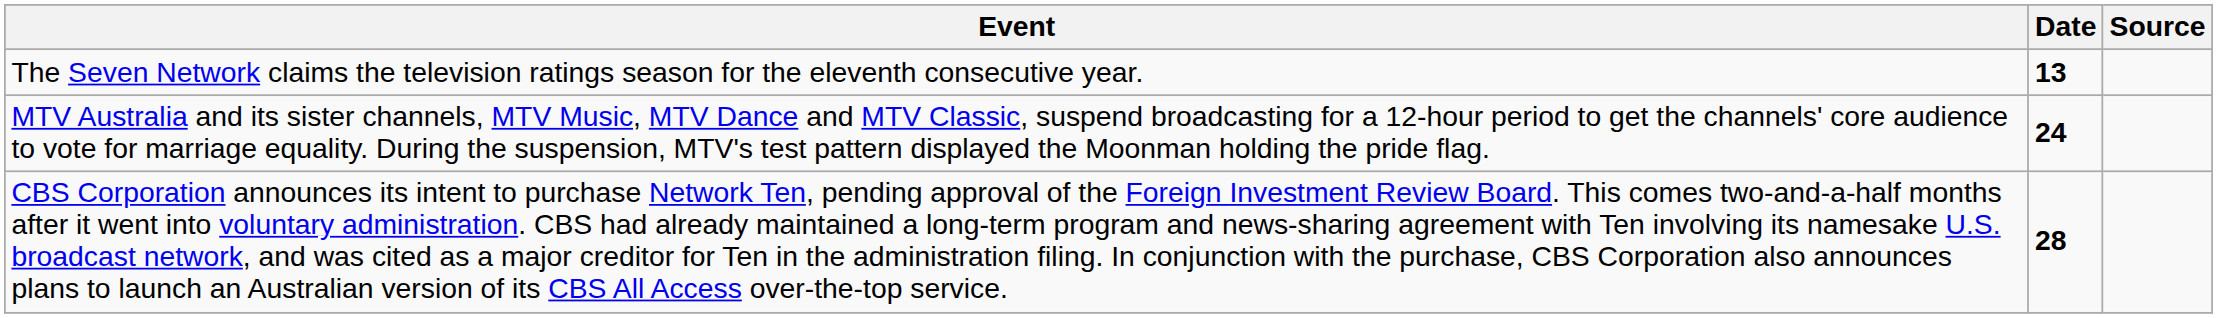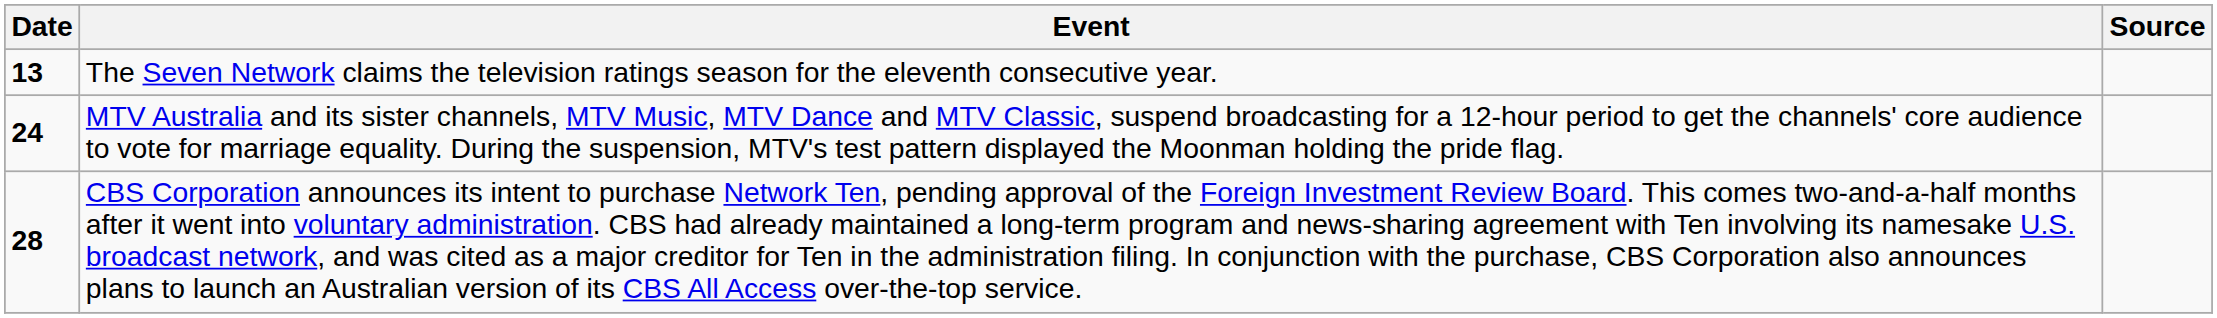columns swapped: Date <-> Event
